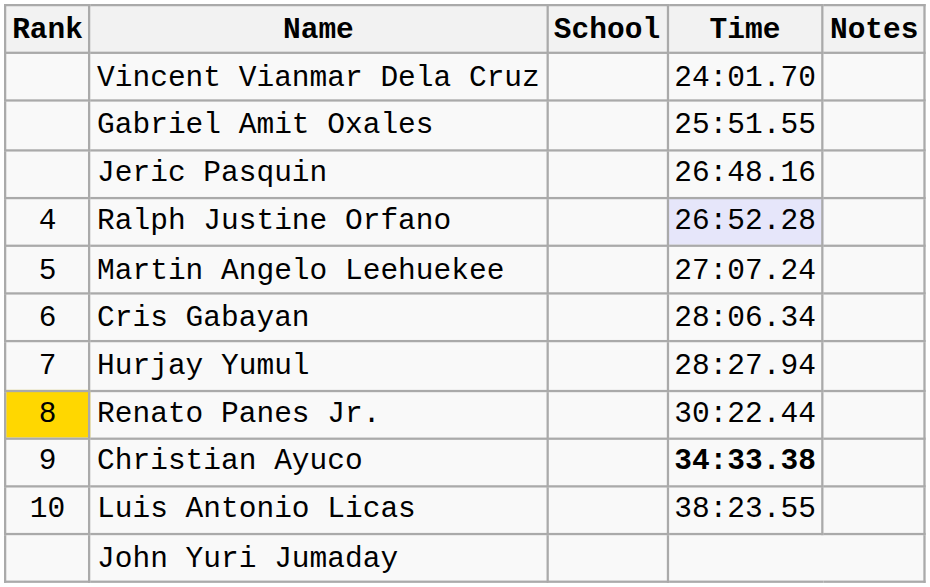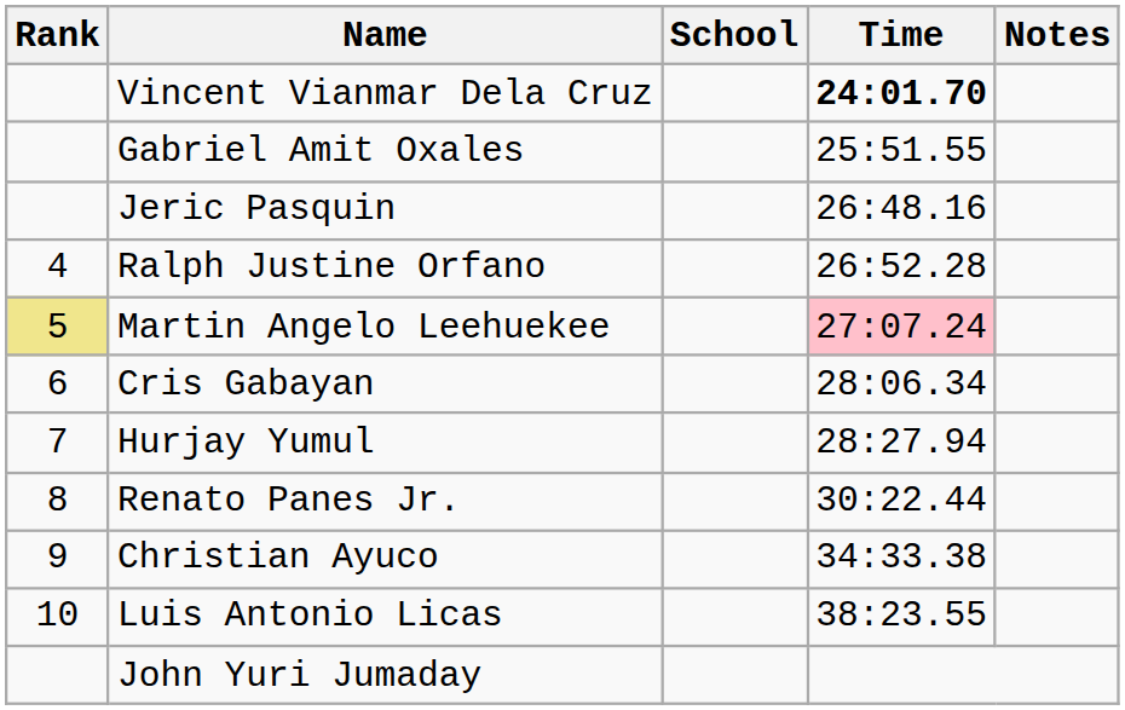Vincent Vianmar Dela Cruz | Time: normal -> bold
Ralph Justine Orfano | Time: lavender background -> no background
Martin Angelo Leehuekee | Rank: no background -> khaki background
Martin Angelo Leehuekee | Time: no background -> pink background
Renato Panes Jr. | Rank: gold background -> no background
Christian Ayuco | Time: bold -> normal
